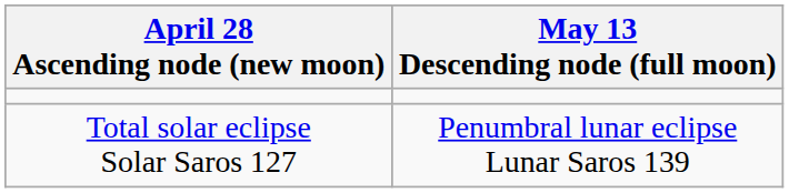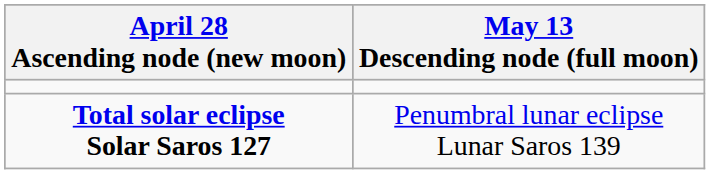row 3 | April 28 Ascending node (new moon): normal -> bold
